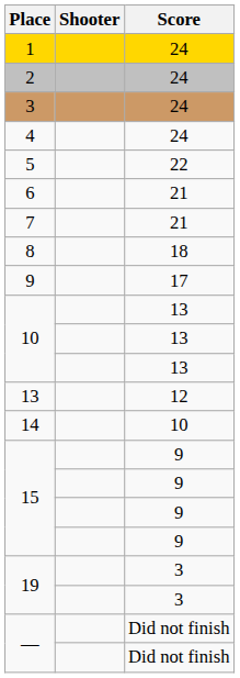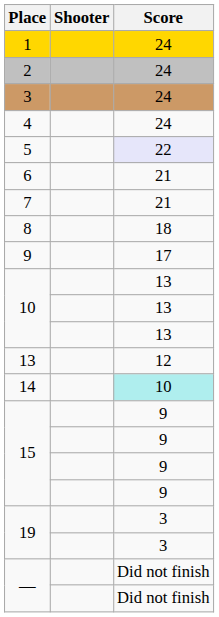5 | Score: no background -> lavender background
14 | Score: no background -> paleturquoise background
